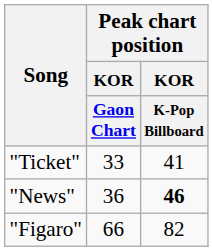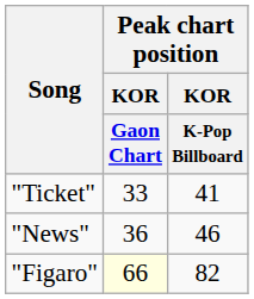"News" | Peak chart position / KOR / K-Pop Billboard: bold -> normal
"Figaro" | Peak chart position / KOR / Gaon Chart: no background -> lightyellow background
